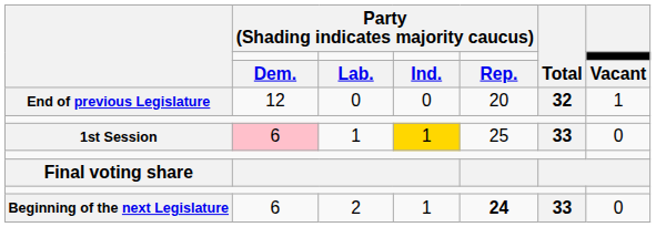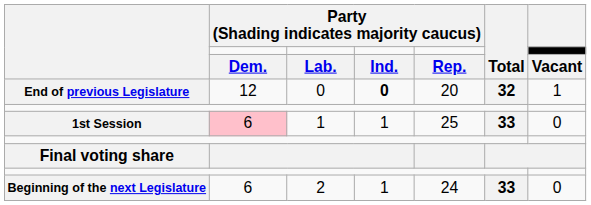End of previous Legislature | column 4: normal -> bold
1st Session | column 4: gold background -> no background
Beginning of the next Legislature | column 5: bold -> normal
